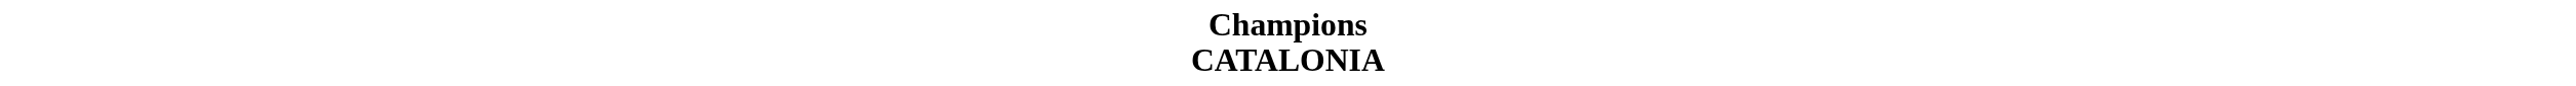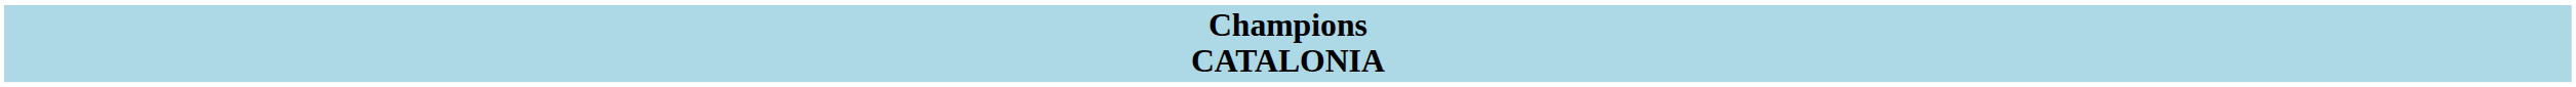row 1 | column 1: no background -> lightblue background
